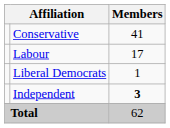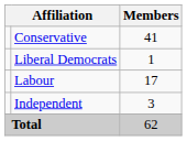rows swapped: Labour <-> Liberal Democrats
Independent | Members: bold -> normal
